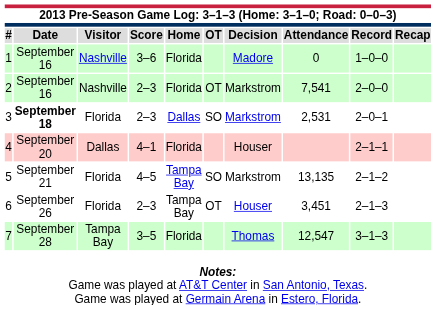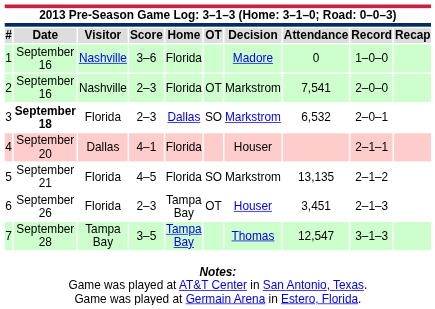3 | Attendance: 2,531 -> 6,532
5 | Home: Tampa Bay -> Florida
7 | Home: Florida -> Tampa Bay
